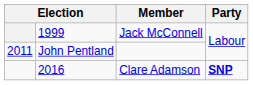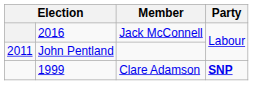Jack McConnell | column 2: 1999 -> 2016
Clare Adamson | column 2: 2016 -> 1999
